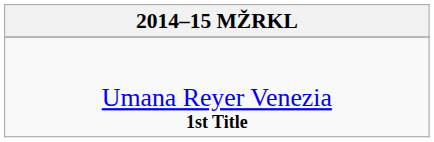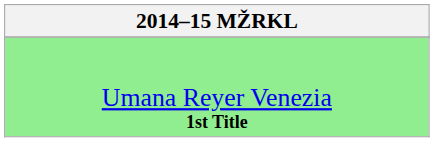row 2 | column 1: no background -> lightgreen background
